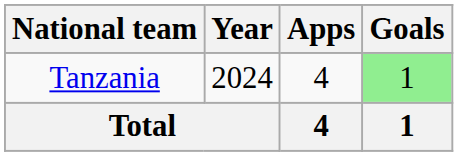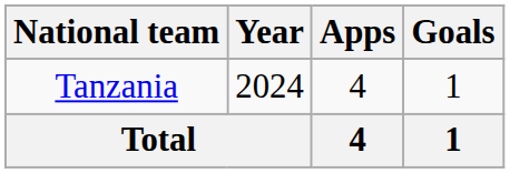Tanzania | Goals: lightgreen background -> no background
